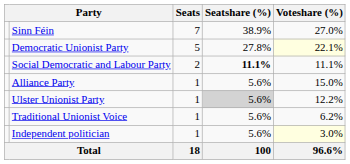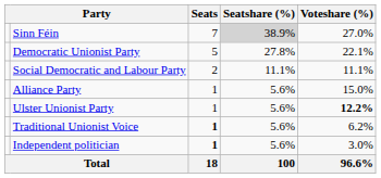Sinn Féin | Seatshare (%): no background -> lightgrey background
Democratic Unionist Party | Voteshare (%): lightyellow background -> no background
Social Democratic and Labour Party | Seatshare (%): bold -> normal
Ulster Unionist Party | Seatshare (%): lightgrey background -> no background
Ulster Unionist Party | Voteshare (%): normal -> bold
Traditional Unionist Voice | Seats: normal -> bold
Independent politician | Seats: normal -> bold
Independent politician | Voteshare (%): lightyellow background -> no background
